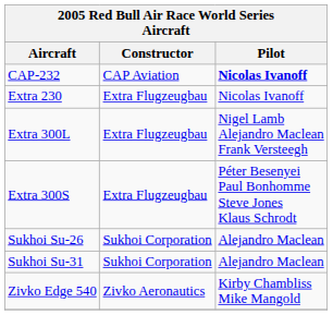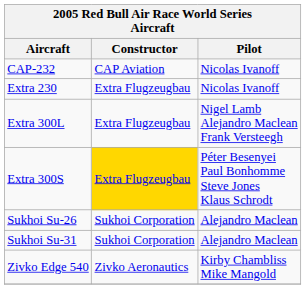CAP-232 | Pilot: bold -> normal
Extra 300S | Constructor: no background -> gold background
